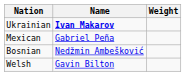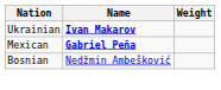Mexican | Name: normal -> bold
- row: Welsh | Gavin Bilton
